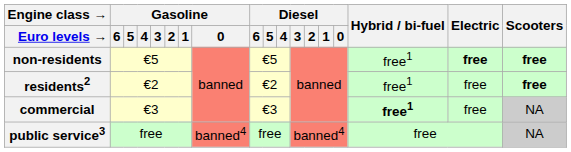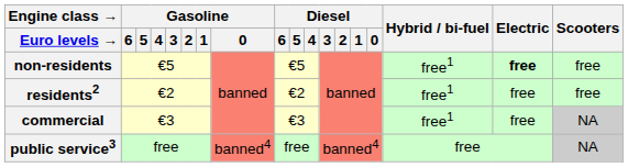non-residents | Scooters: bold -> normal
residents2 | Scooters: bold -> normal
commercial | Hybrid / bi-fuel: bold -> normal
